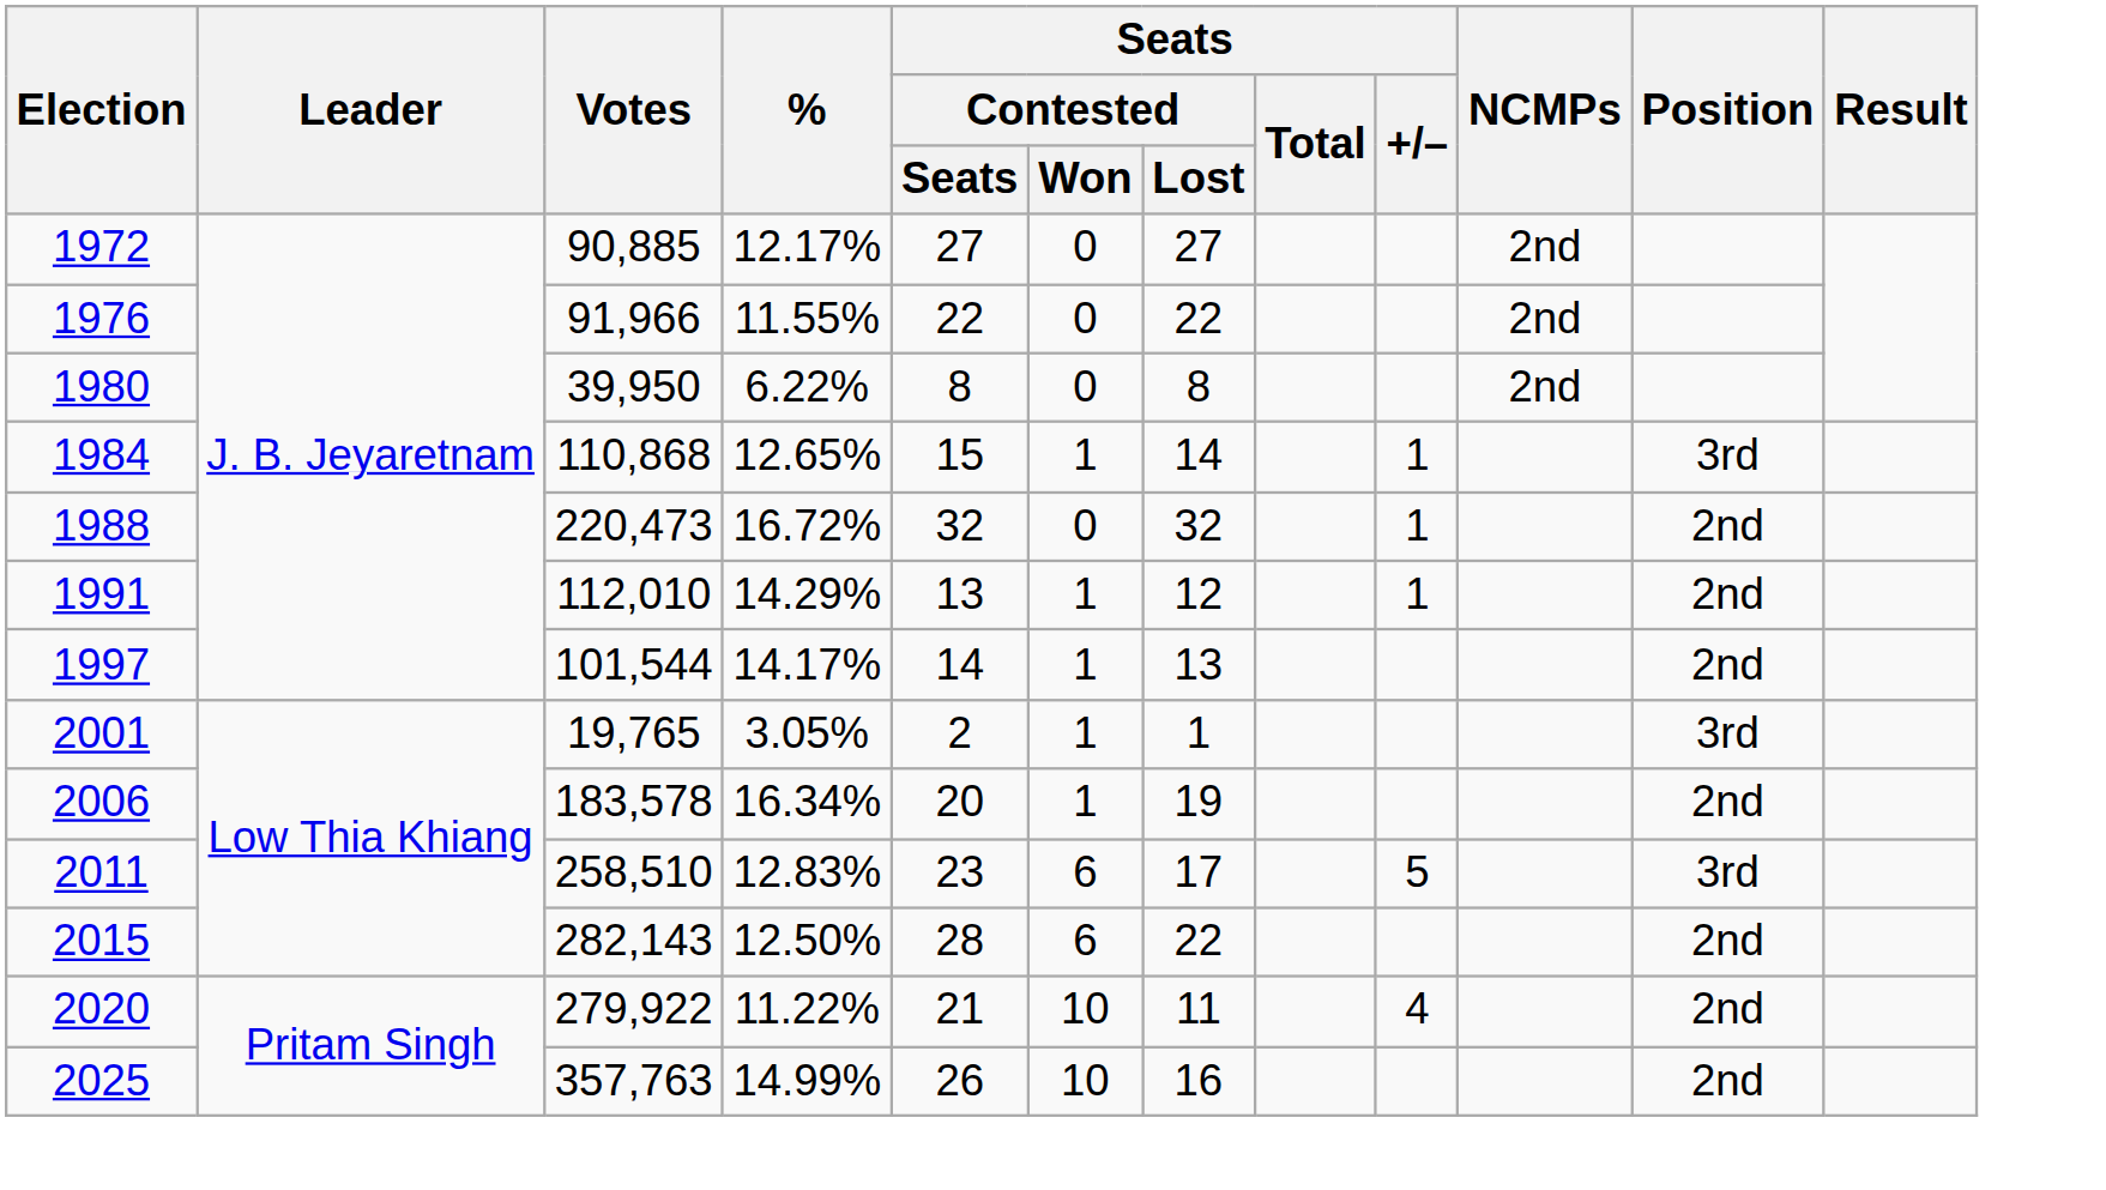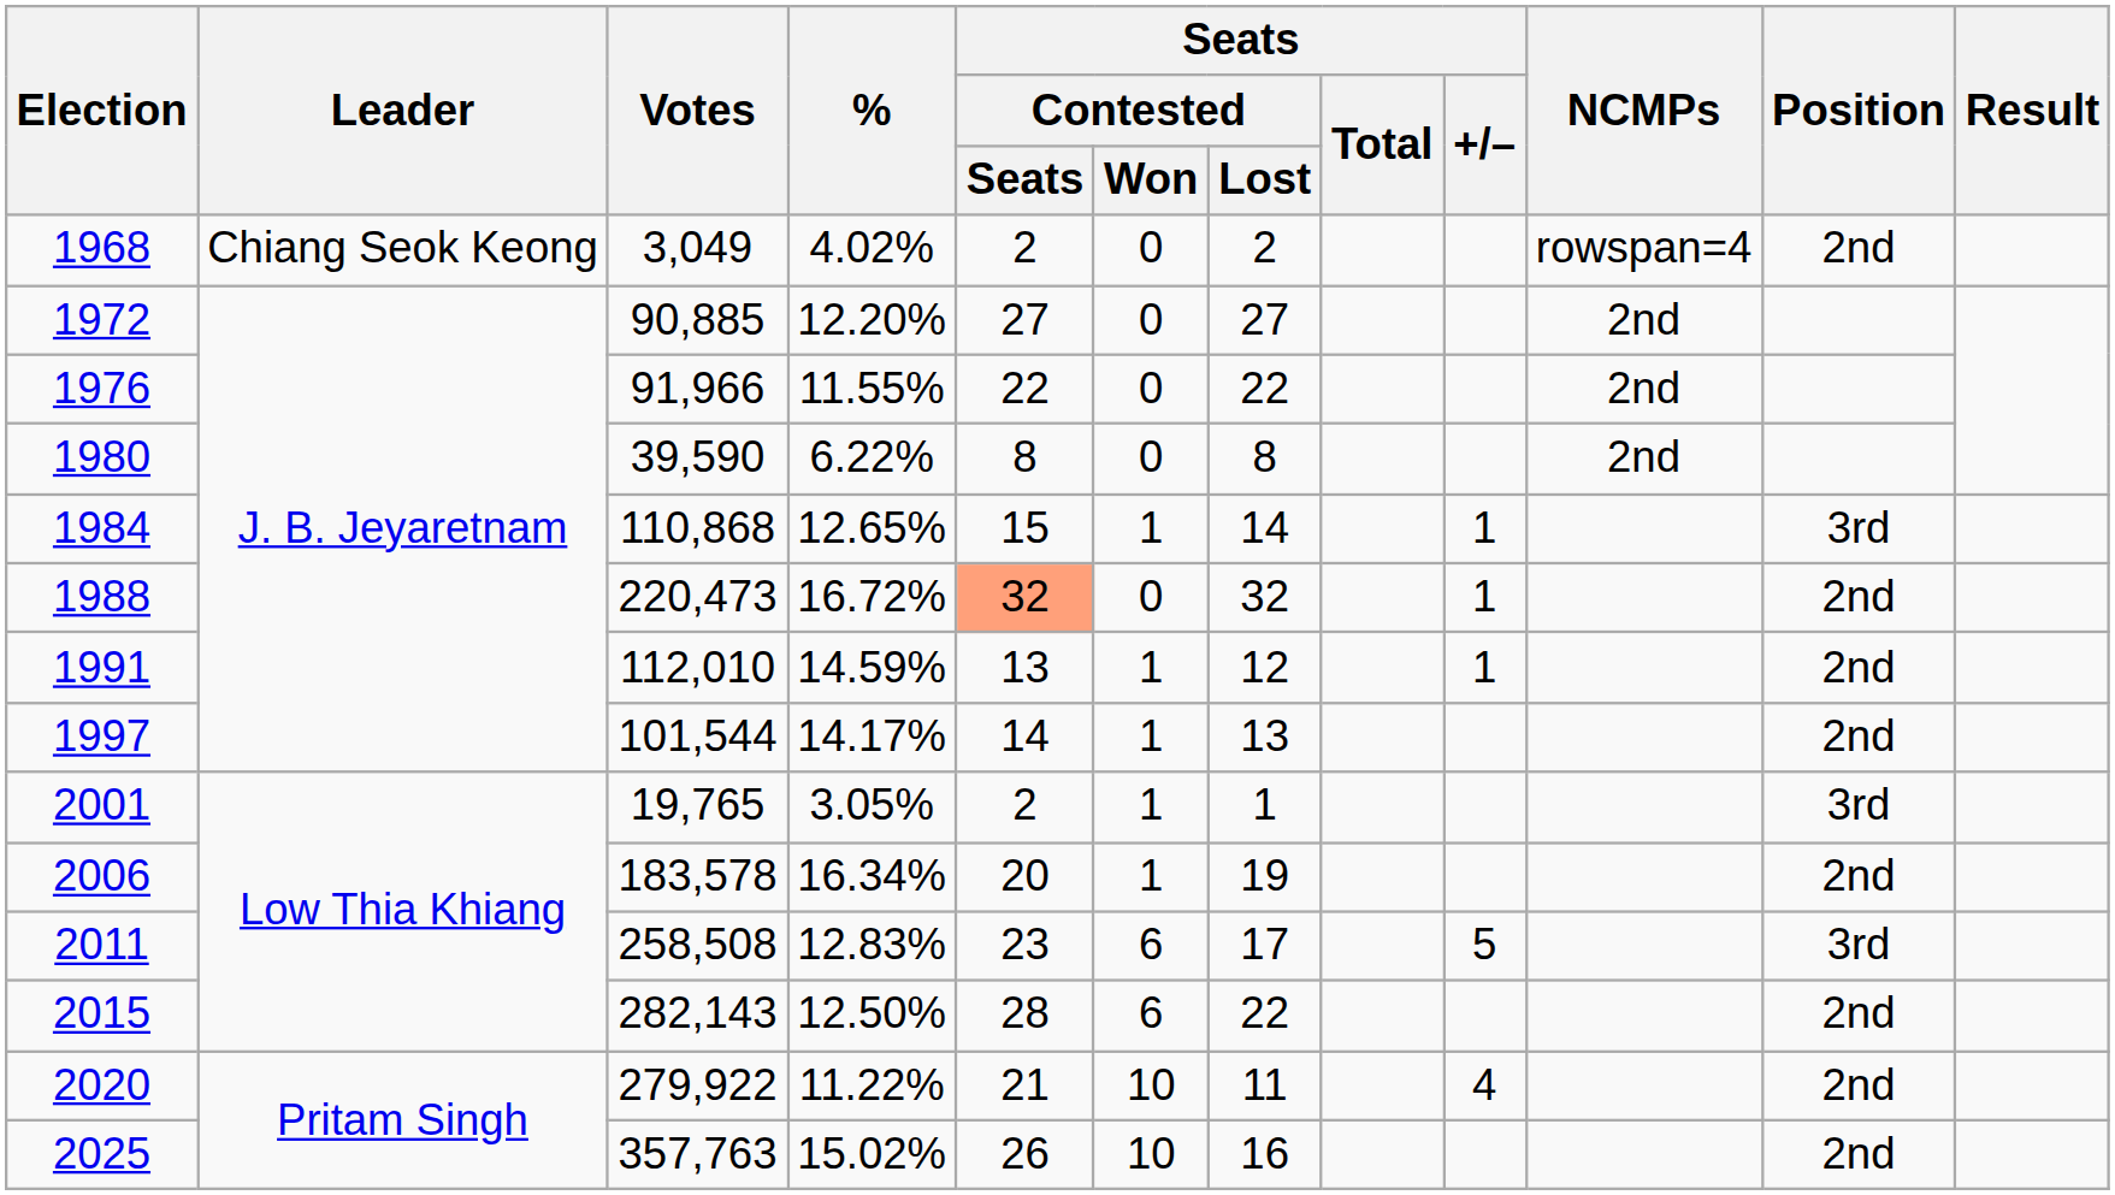+ row: 1968 | Chiang Seok Keong | 3,049 | 4.02% | 2 | 0 | 2 | rowspan=4 | 2nd
1972 | %: 12.17% -> 12.20%
1980 | Votes: 39,950 -> 39,590
1988 | Seats / Contested / Seats: no background -> lightsalmon background
1991 | %: 14.29% -> 14.59%
2011 | Votes: 258,510 -> 258,508
2025 | %: 14.99% -> 15.02%
